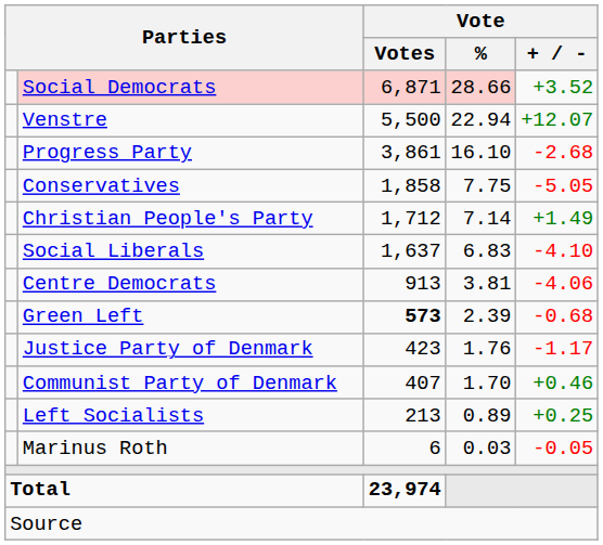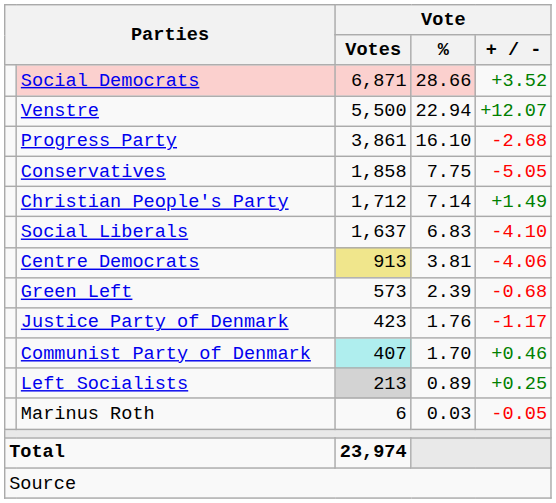Centre Democrats | Vote / Votes: no background -> khaki background
Green Left | Vote / Votes: bold -> normal
Communist Party of Denmark | Vote / Votes: no background -> paleturquoise background
Left Socialists | Vote / Votes: no background -> lightgrey background
